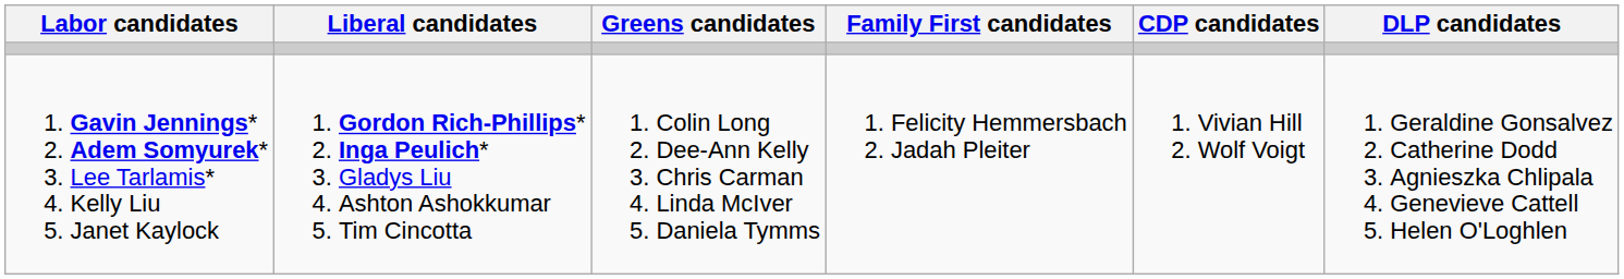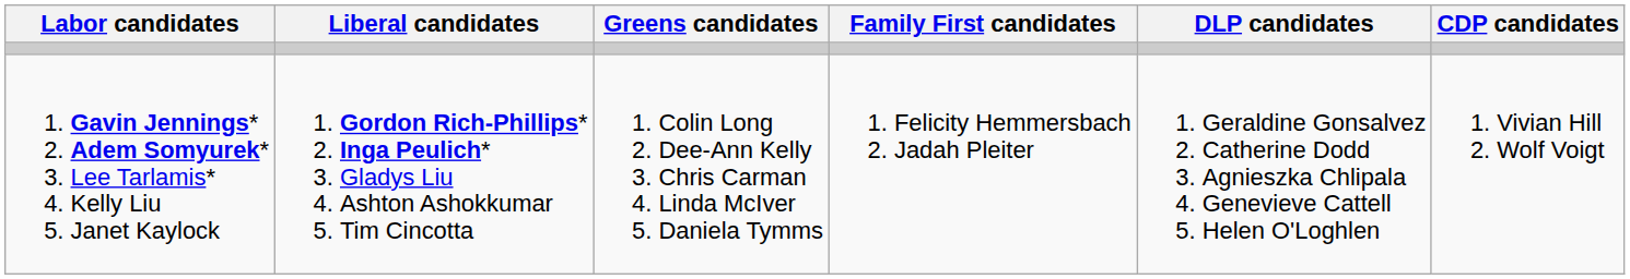columns swapped: DLP candidates <-> CDP candidates
